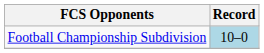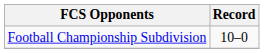Football Championship Subdivision | Record: lightblue background -> no background
